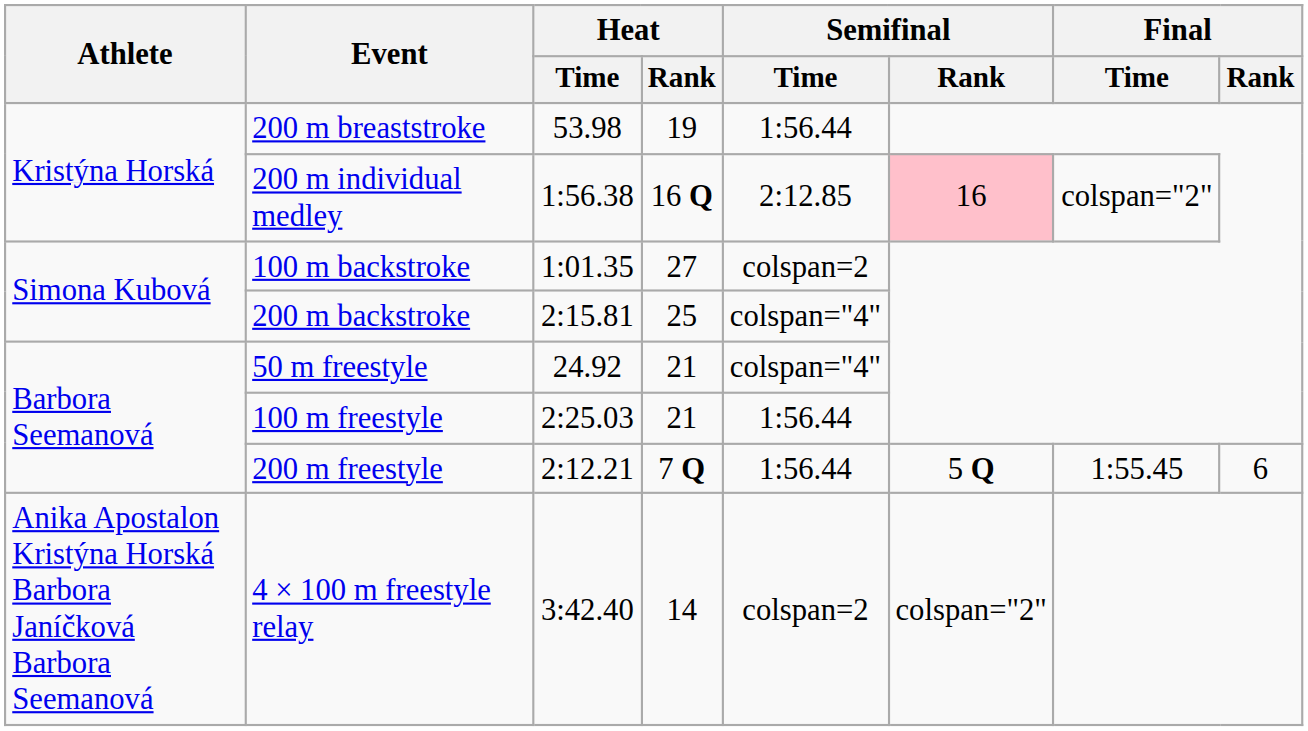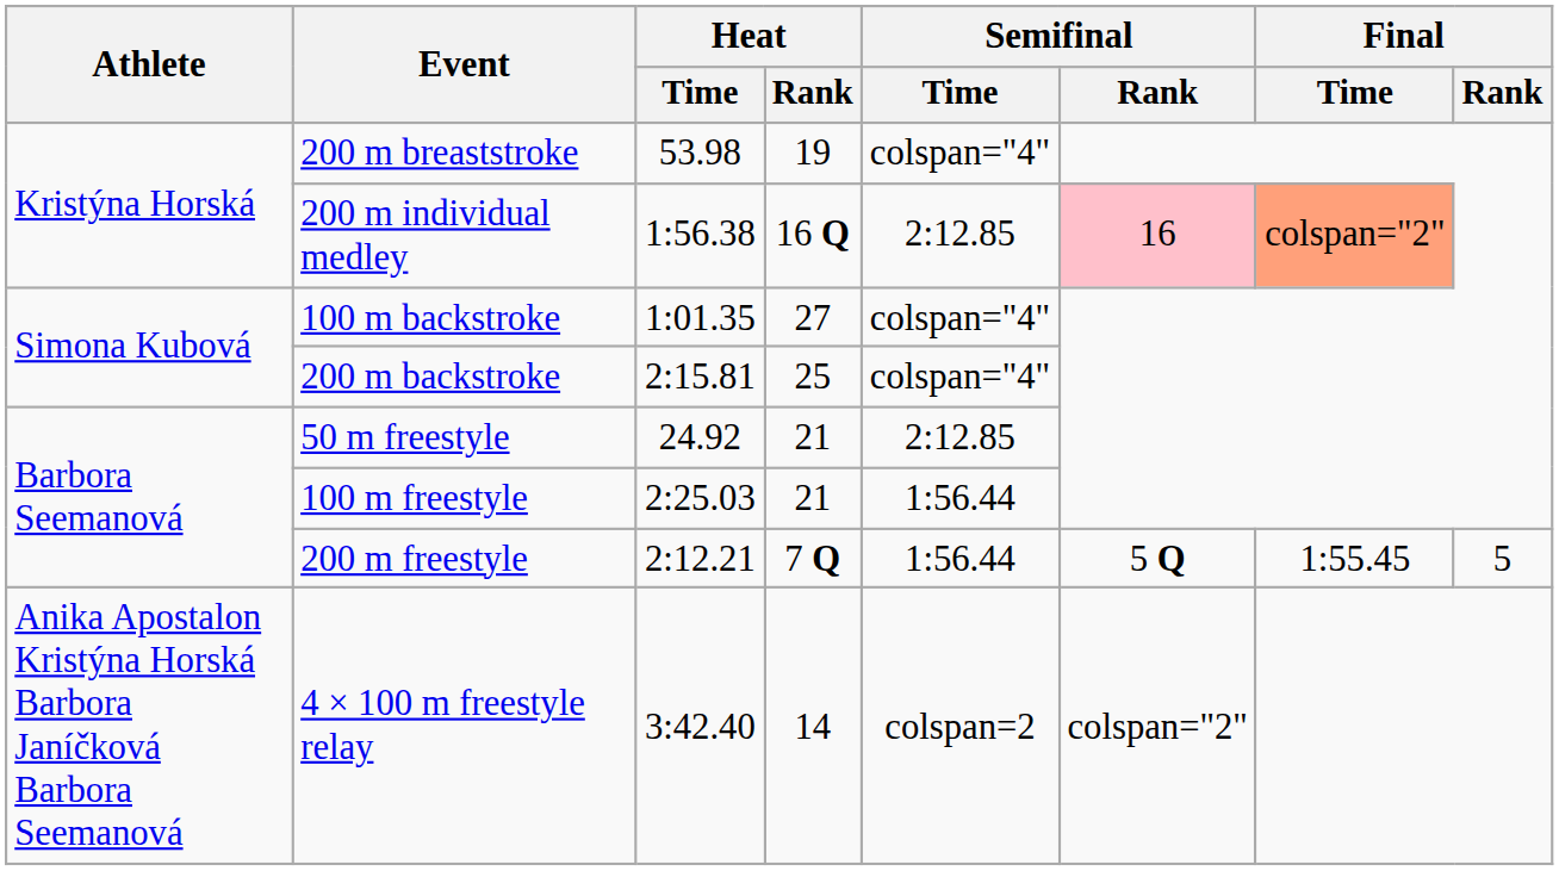200 m breaststroke | Semifinal / Time: 1:56.44 -> colspan="4"
200 m individual medley | Final / Time: no background -> lightsalmon background
100 m backstroke | Semifinal / Time: colspan=2 -> colspan="4"
50 m freestyle | Semifinal / Time: colspan="4" -> 2:12.85
200 m freestyle | Final / Rank: 6 -> 5
